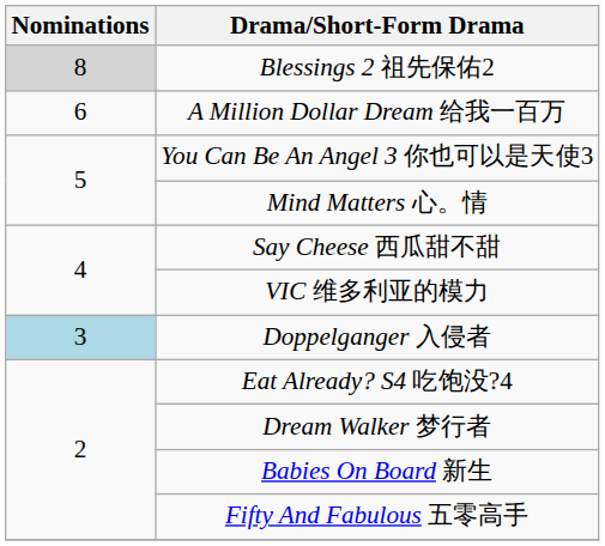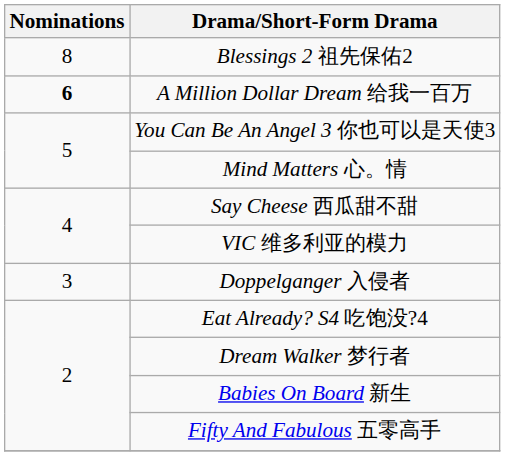Blessings 2 祖先保佑2 | Nominations: lightgrey background -> no background
A Million Dollar Dream 给我一百万 | Nominations: normal -> bold
Doppelganger 入侵者 | Nominations: lightblue background -> no background
